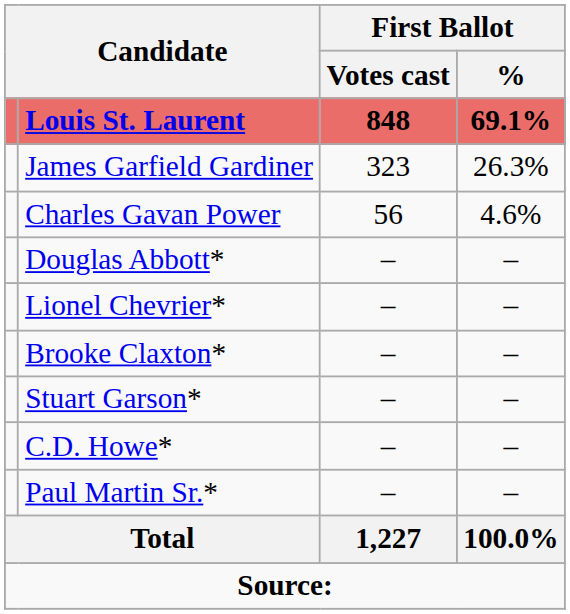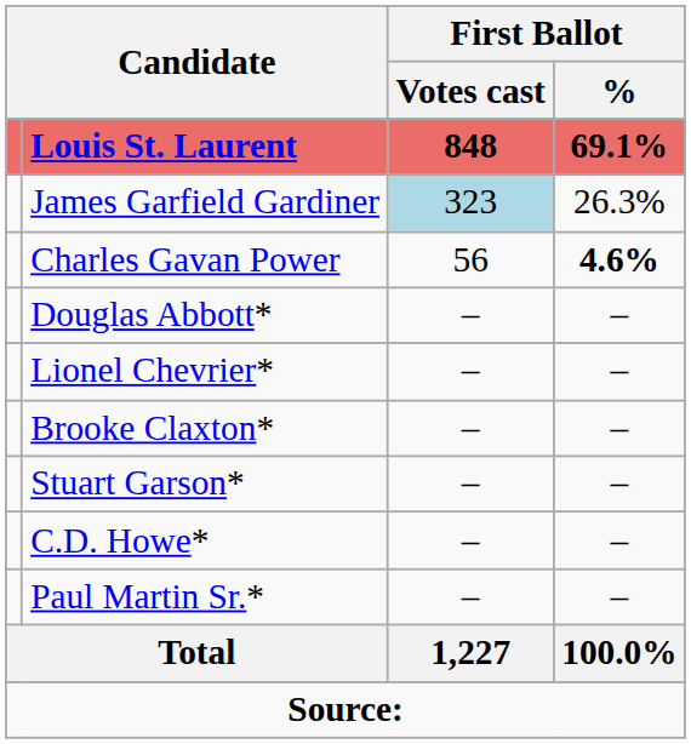James Garfield Gardiner | First Ballot / Votes cast: no background -> lightblue background
Charles Gavan Power | First Ballot / %: normal -> bold
